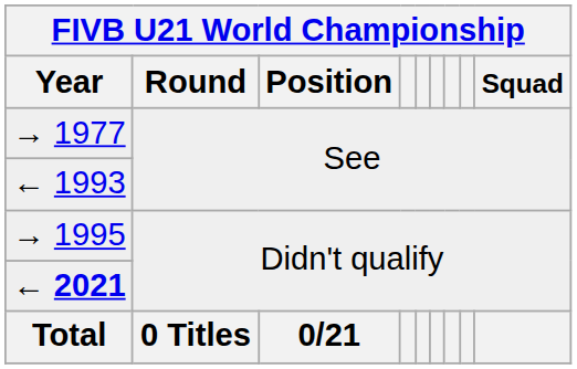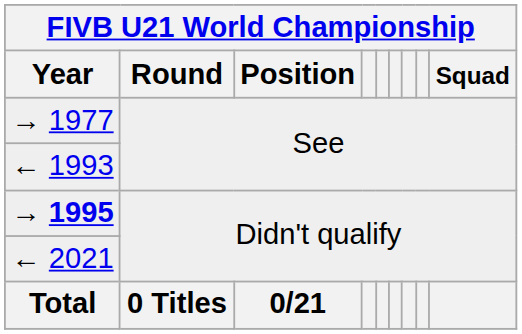→ 1995 | FIVB U21 World Championship / Year: normal -> bold
← 2021 | FIVB U21 World Championship / Year: bold -> normal
